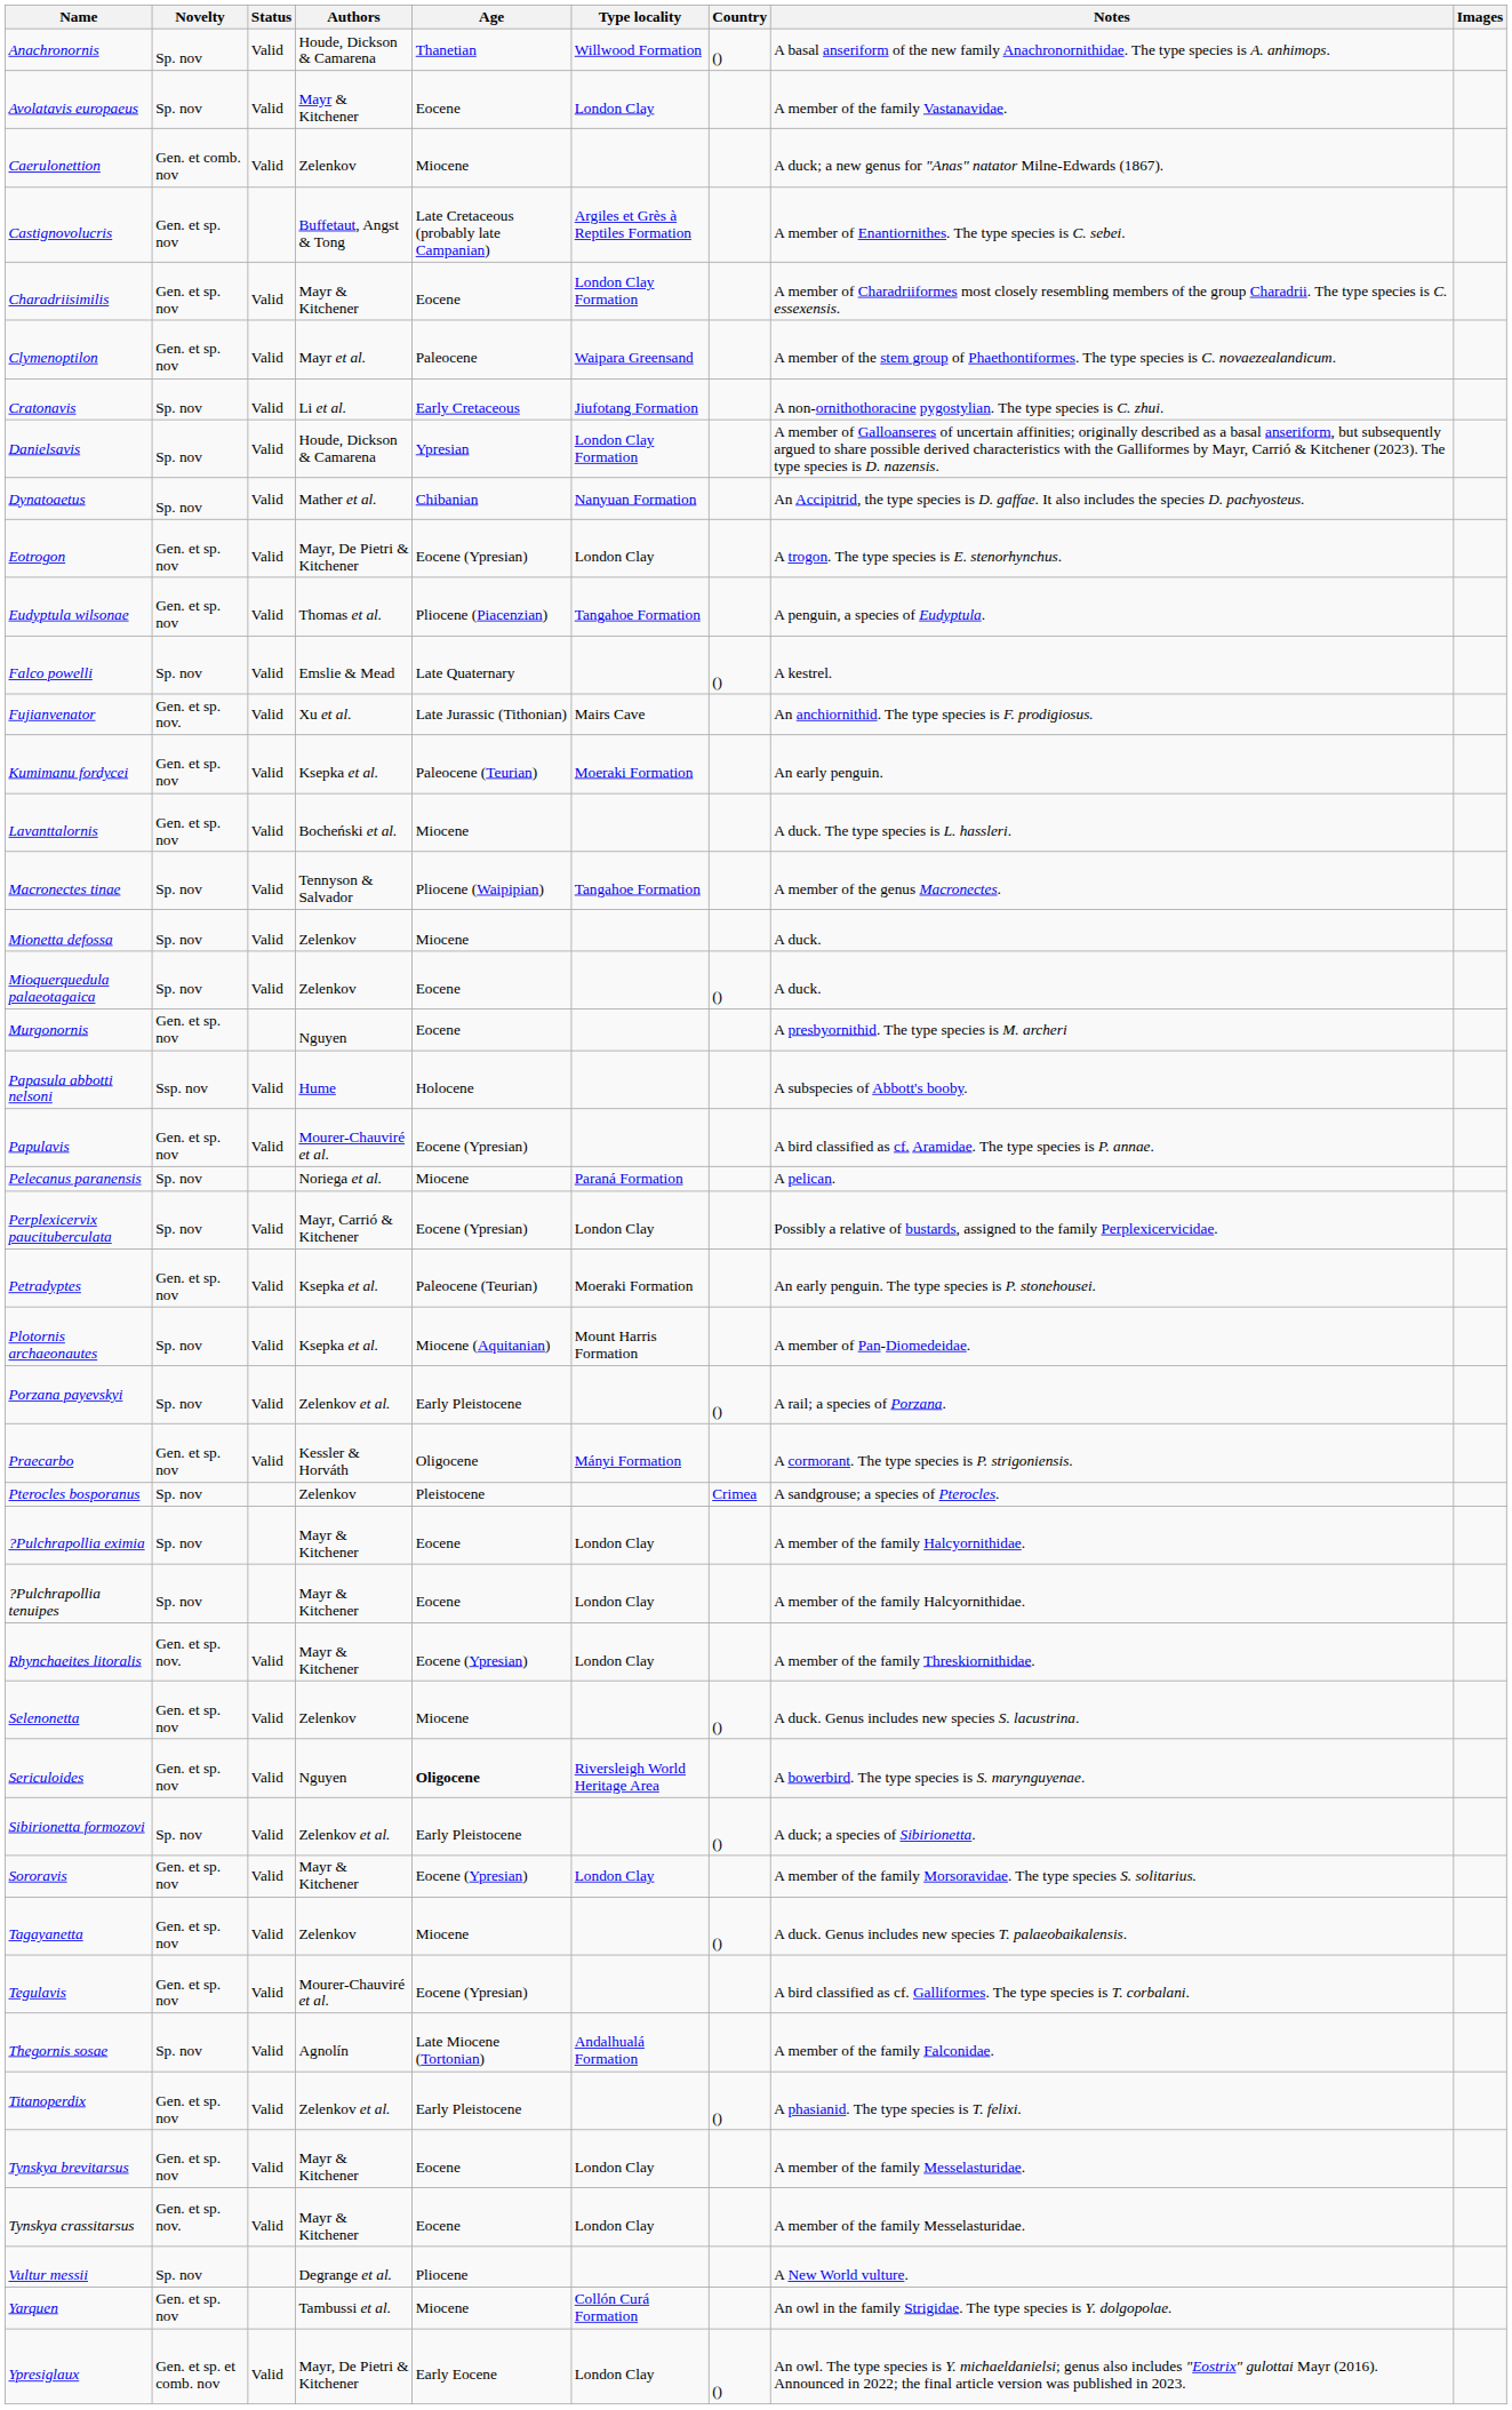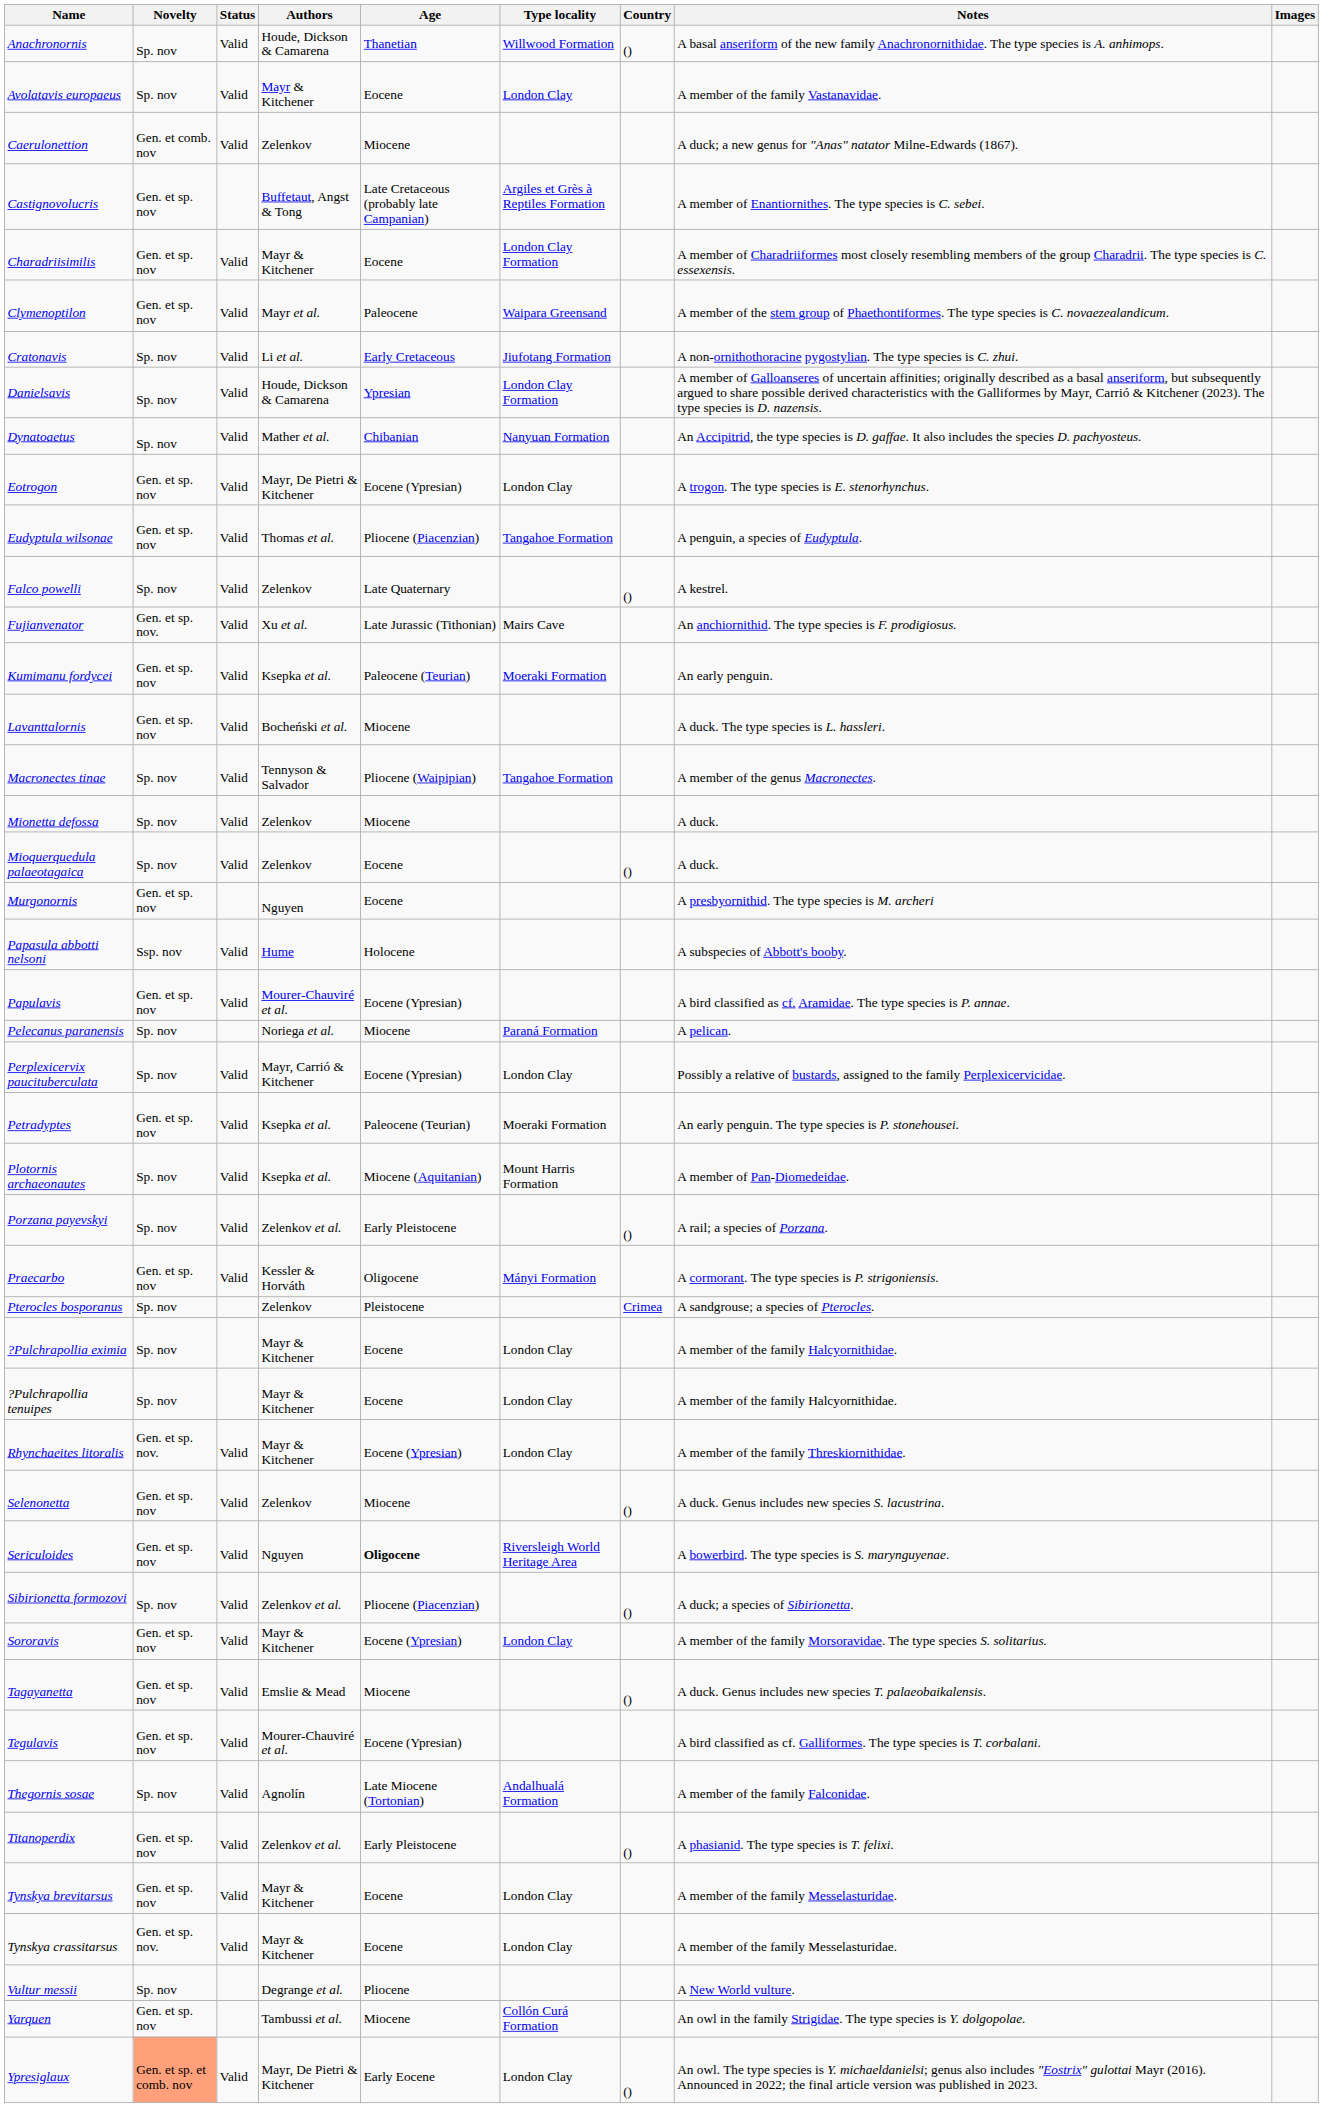Falco powelli | Authors: Emslie & Mead -> Zelenkov
Sibirionetta formozovi | Age: Early Pleistocene -> Pliocene (Piacenzian)
Tagayanetta | Authors: Zelenkov -> Emslie & Mead
Ypresiglaux | Novelty: no background -> lightsalmon background
